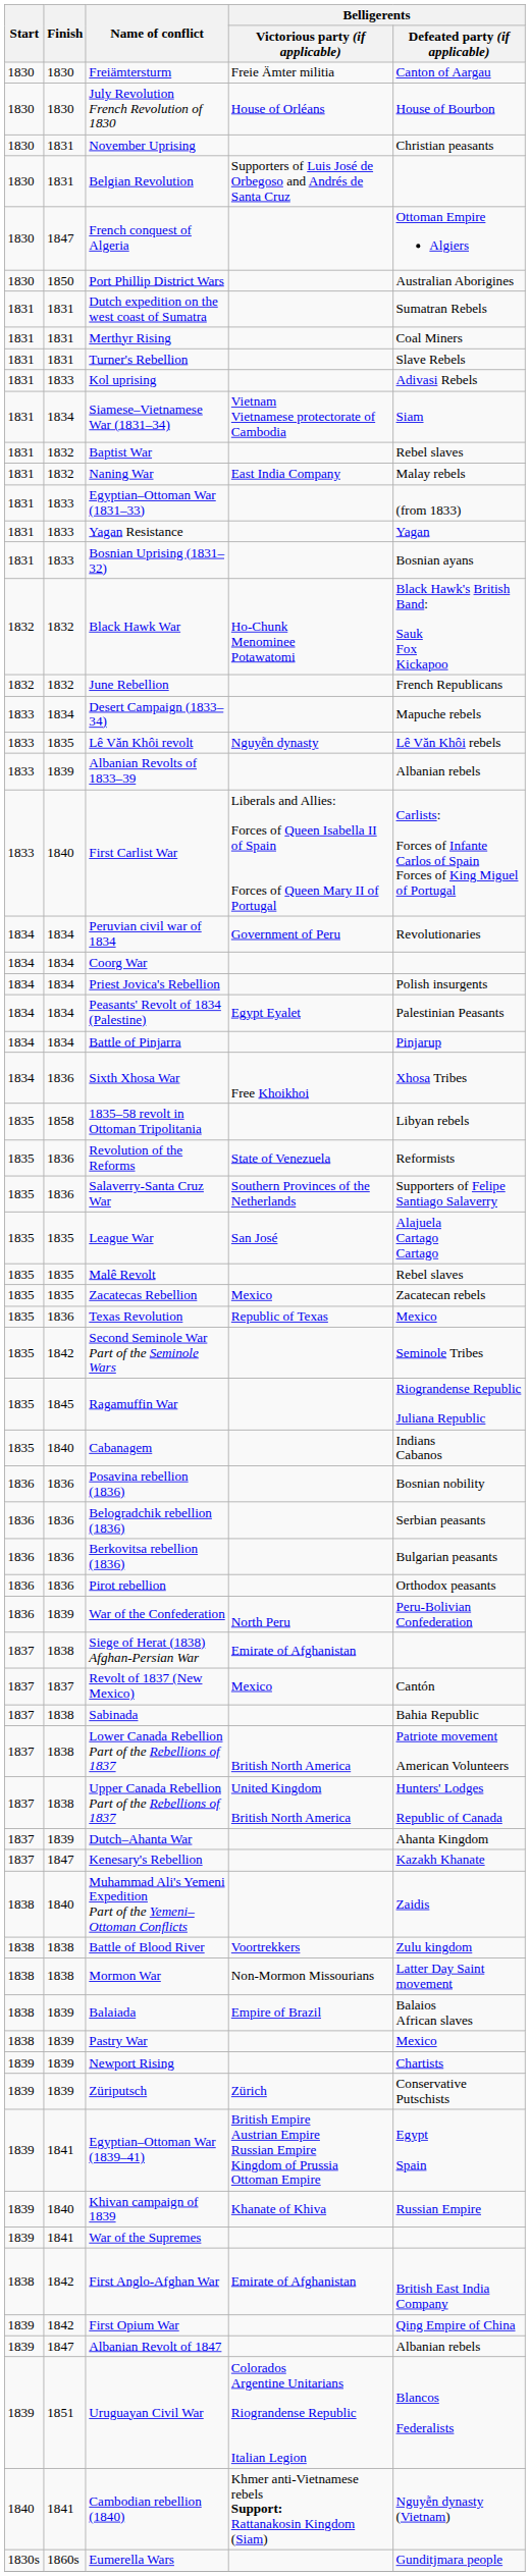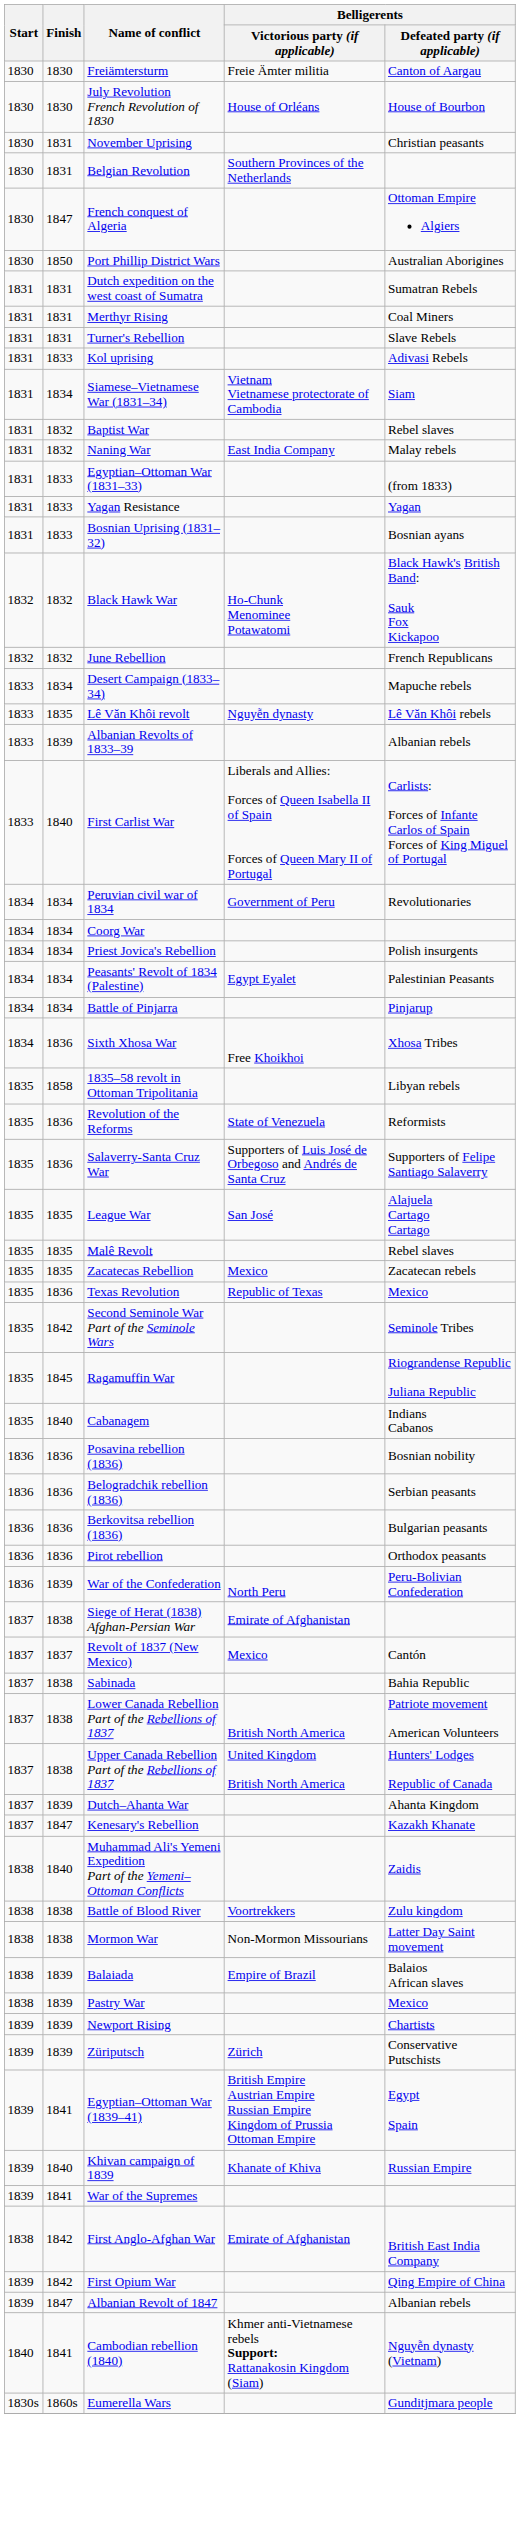Belgian Revolution | Belligerents / Victorious party (if applicable): Supporters of Luis José de Orbegoso and Andrés de Santa Cruz -> Southern Provinces of the Netherlands
Salaverry-Santa Cruz War | Belligerents / Victorious party (if applicable): Southern Provinces of the Netherlands -> Supporters of Luis José de Orbegoso and Andrés de Santa Cruz
- row: 1839 | 1851 | Uruguayan Civil War | Colorados Argentine Unitarians Riograndense Republic Italian Legion | Blancos Federalists
